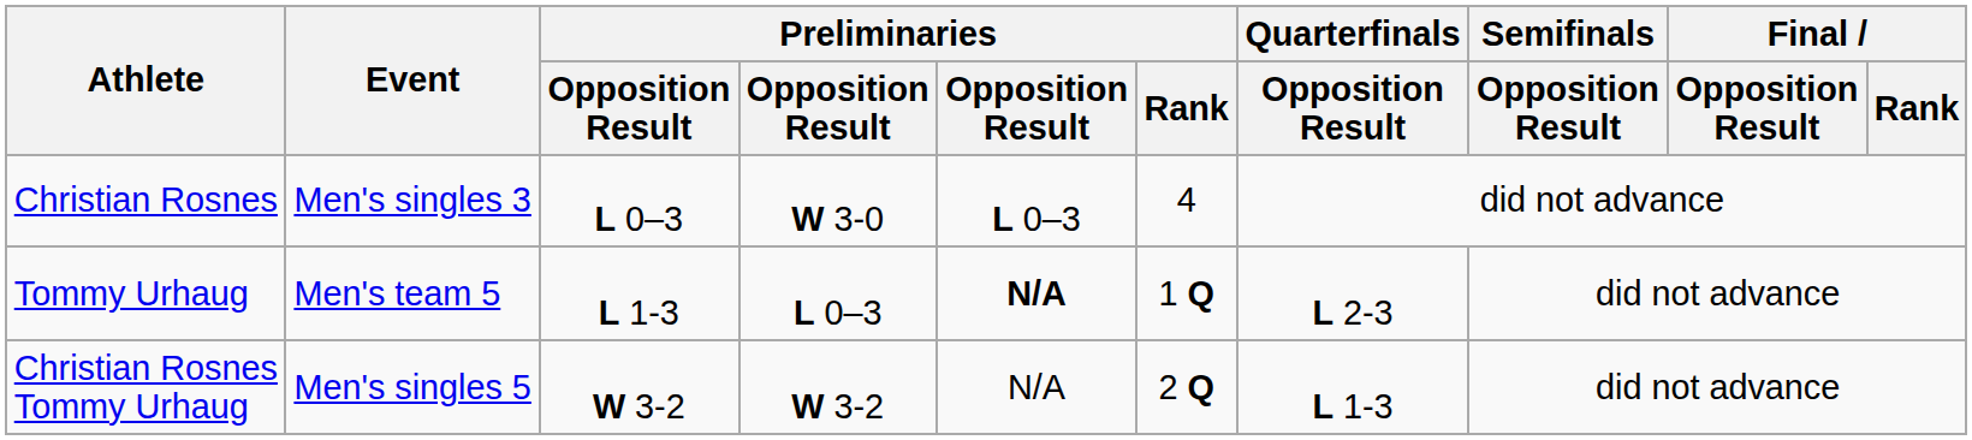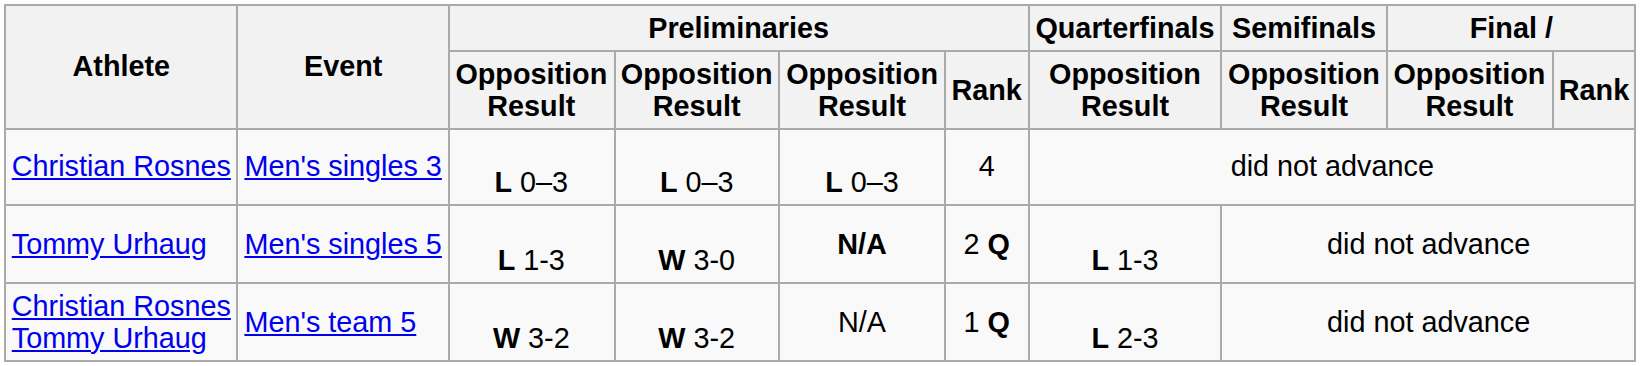Christian Rosnes | column 4: W 3-0 -> L 0–3
Tommy Urhaug | Event: Men's team 5 -> Men's singles 5
Tommy Urhaug | column 4: L 0–3 -> W 3-0
Tommy Urhaug | Preliminaries / Rank: 1 Q -> 2 Q
Tommy Urhaug | Quarterfinals / Opposition Result: L 2-3 -> L 1-3
Christian Rosnes Tommy Urhaug | Event: Men's singles 5 -> Men's team 5
Christian Rosnes Tommy Urhaug | Preliminaries / Rank: 2 Q -> 1 Q
Christian Rosnes Tommy Urhaug | Quarterfinals / Opposition Result: L 1-3 -> L 2-3
